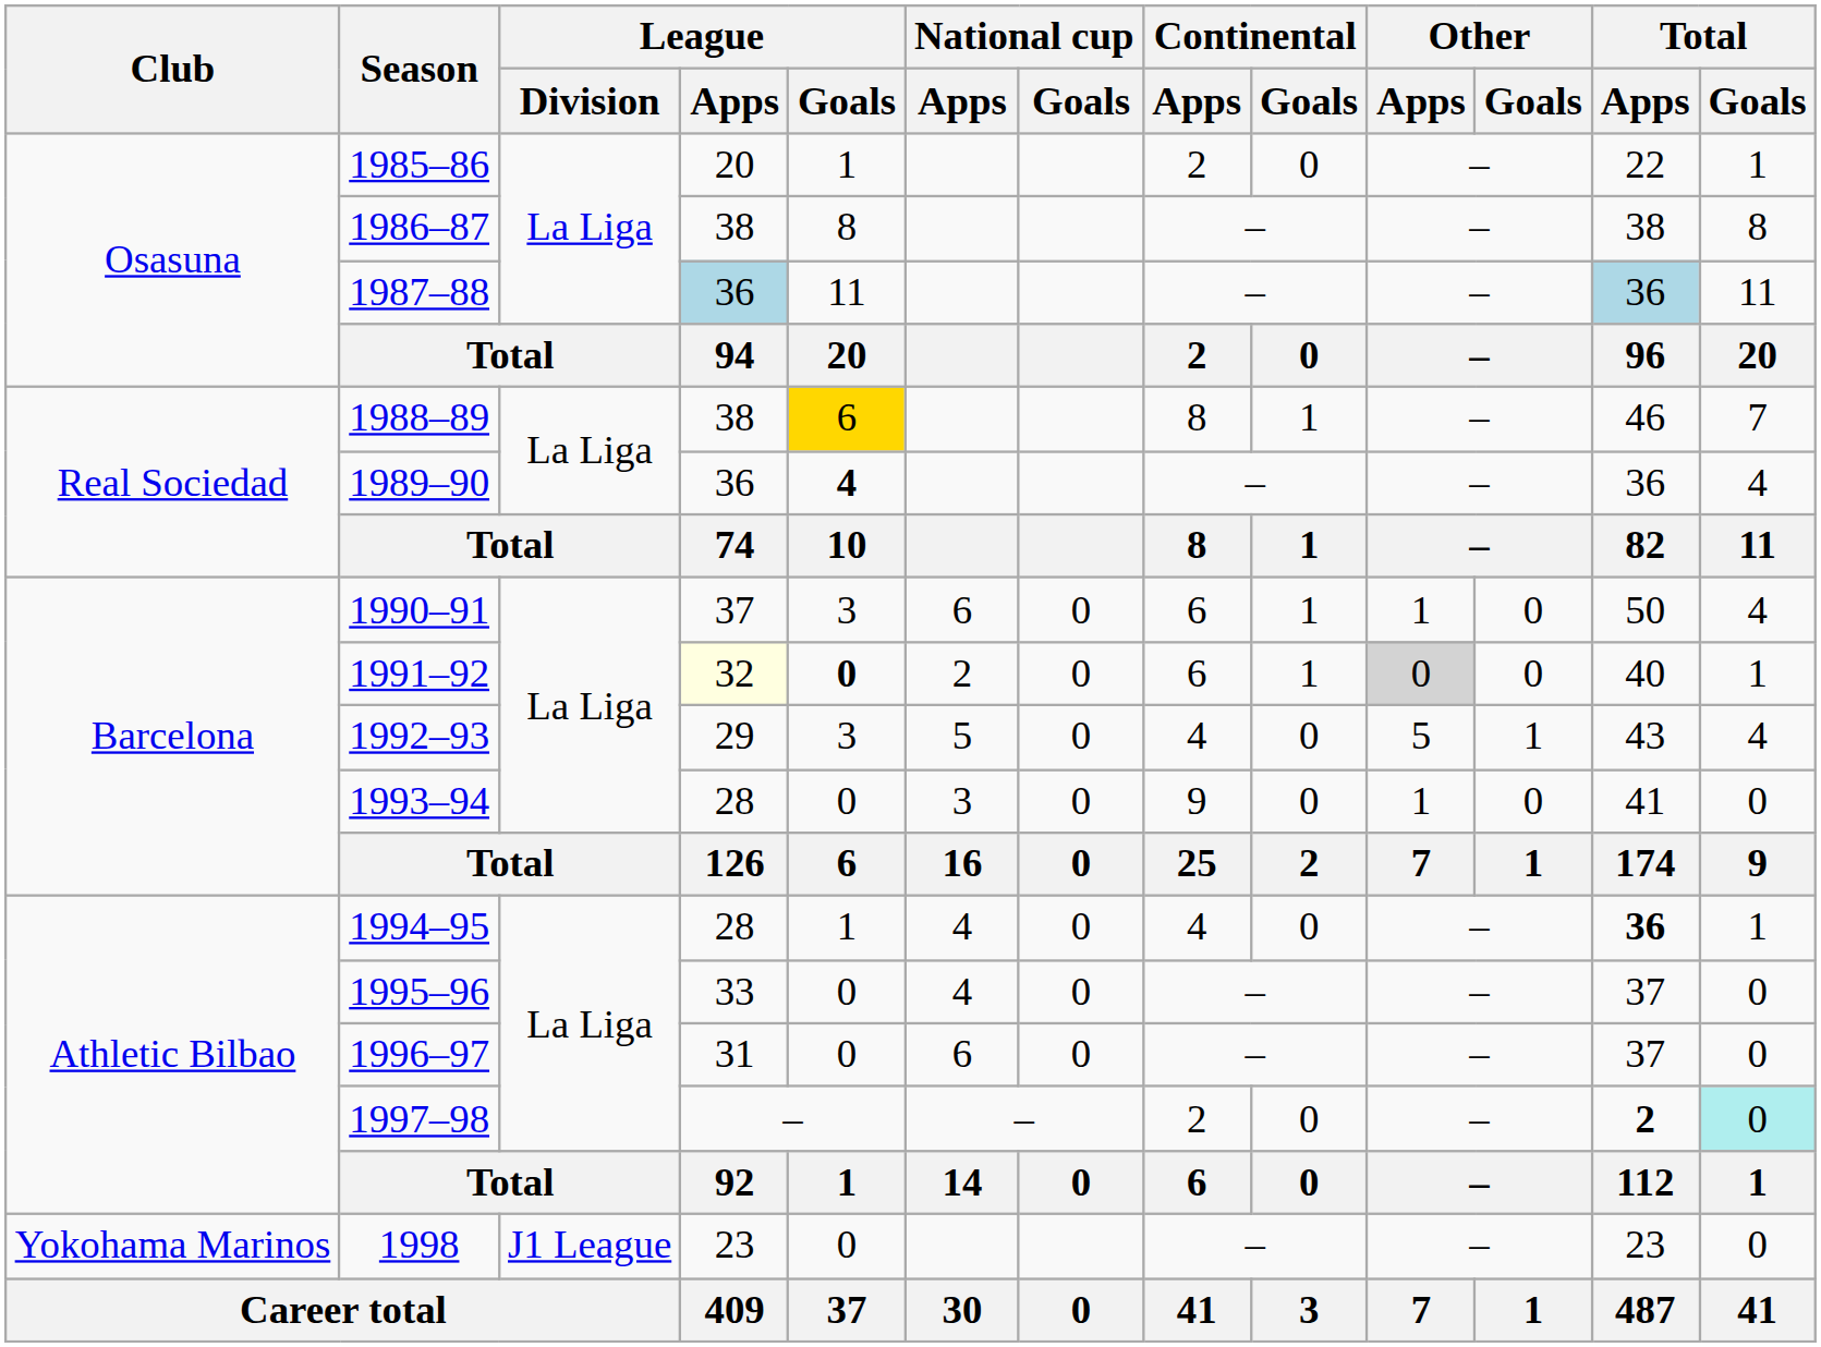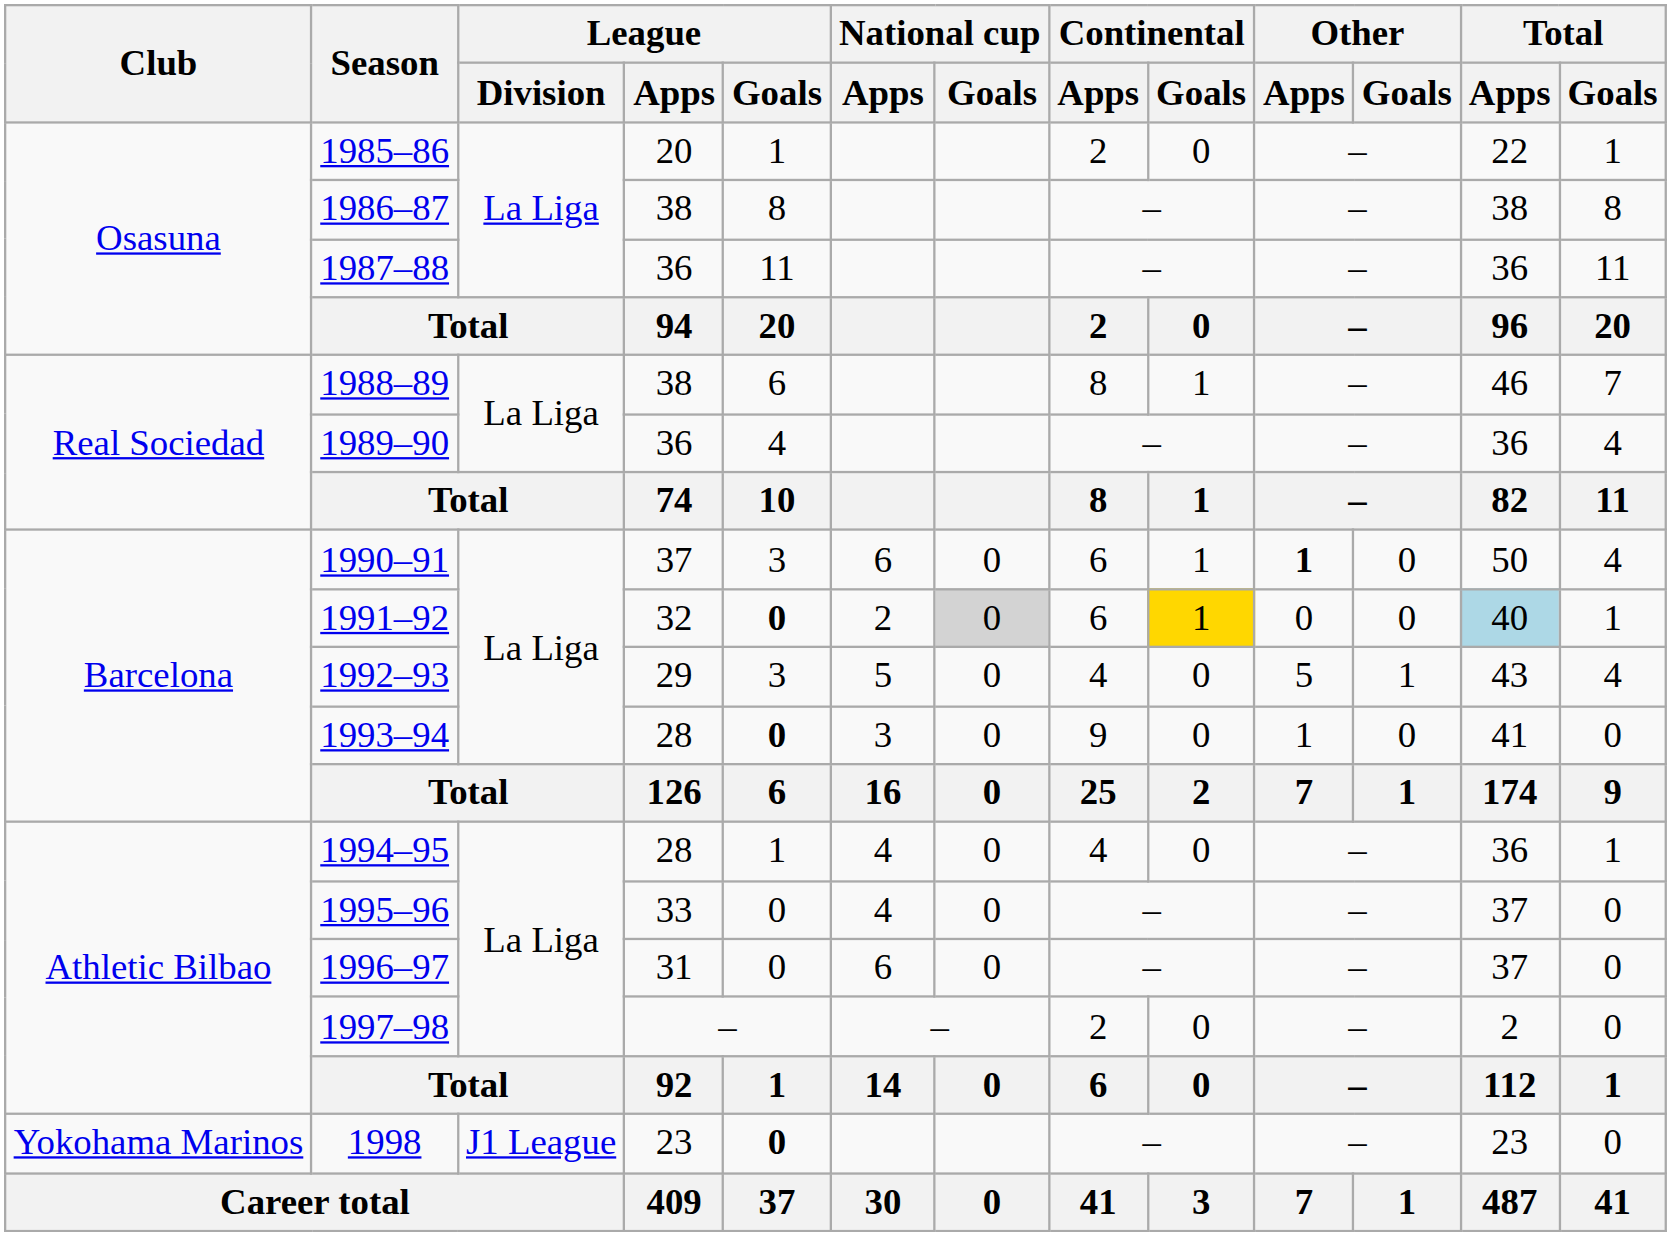1987–88 | League / Apps: lightblue background -> no background
1987–88 | Total / Apps: lightblue background -> no background
1988–89 | League / Goals: gold background -> no background
1989–90 | League / Goals: bold -> normal
1990–91 | Other / Apps: normal -> bold
1991–92 | League / Apps: lightyellow background -> no background
1991–92 | National cup / Goals: no background -> lightgrey background
1991–92 | Continental / Goals: no background -> gold background
1991–92 | Other / Apps: lightgrey background -> no background
1991–92 | Total / Apps: no background -> lightblue background
1993–94 | League / Goals: normal -> bold
1994–95 | Total / Apps: bold -> normal
1997–98 | Total / Apps: bold -> normal
1997–98 | Total / Goals: paleturquoise background -> no background
1998 | League / Goals: normal -> bold
